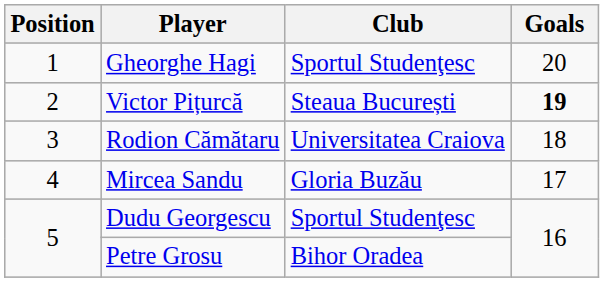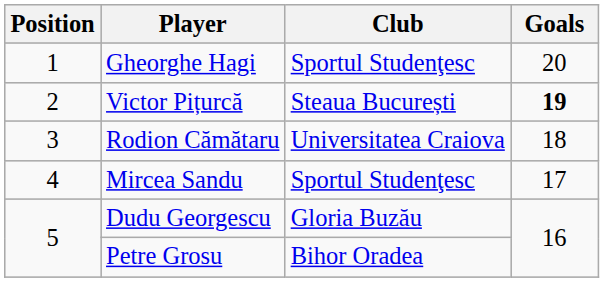Mircea Sandu | Club: Gloria Buzău -> Sportul Studenţesc
Dudu Georgescu | Club: Sportul Studenţesc -> Gloria Buzău
